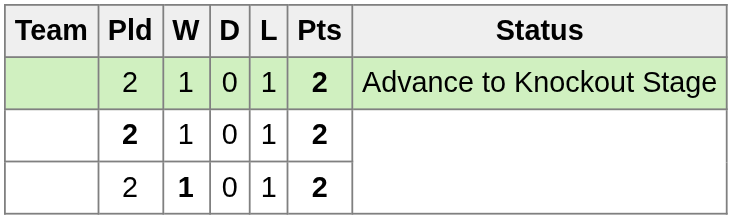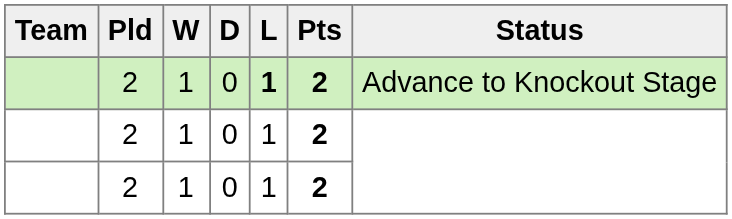row 2 | L: normal -> bold
row 3 | Pld: bold -> normal
row 4 | W: bold -> normal
